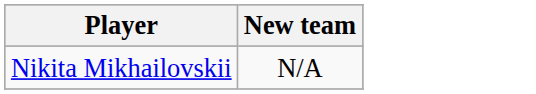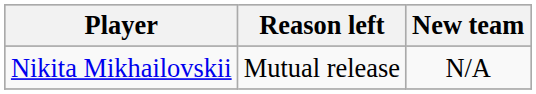+ column: Reason left | Mutual release
